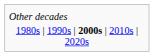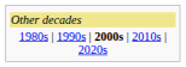row 1 | column 1: no background -> khaki background
